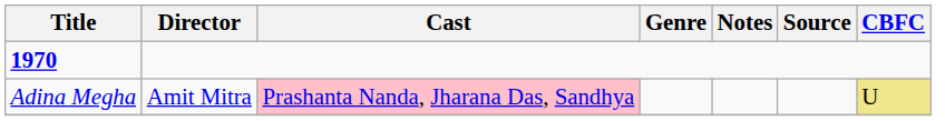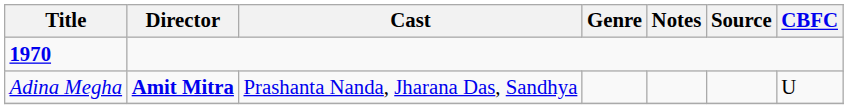Adina Megha | Director: normal -> bold
Adina Megha | Cast: pink background -> no background
Adina Megha | CBFC: khaki background -> no background
